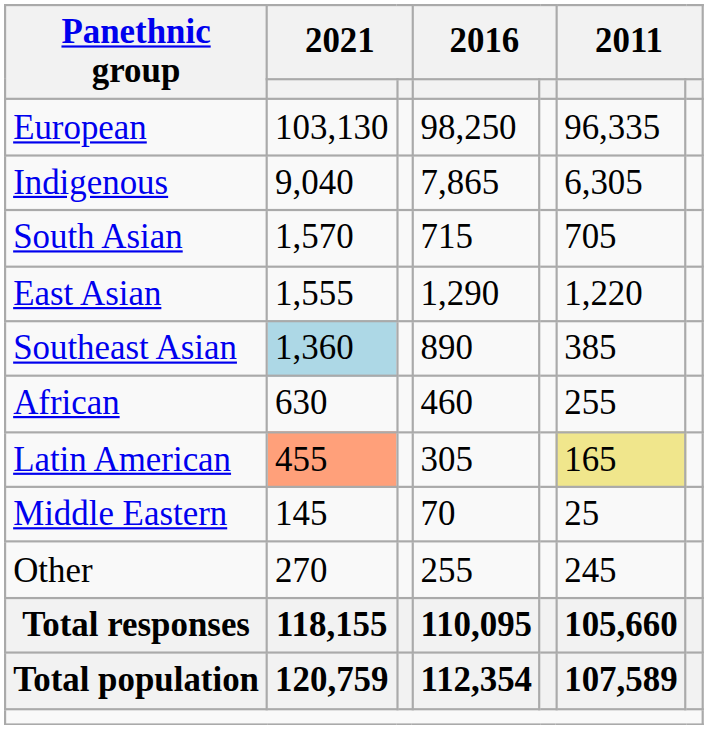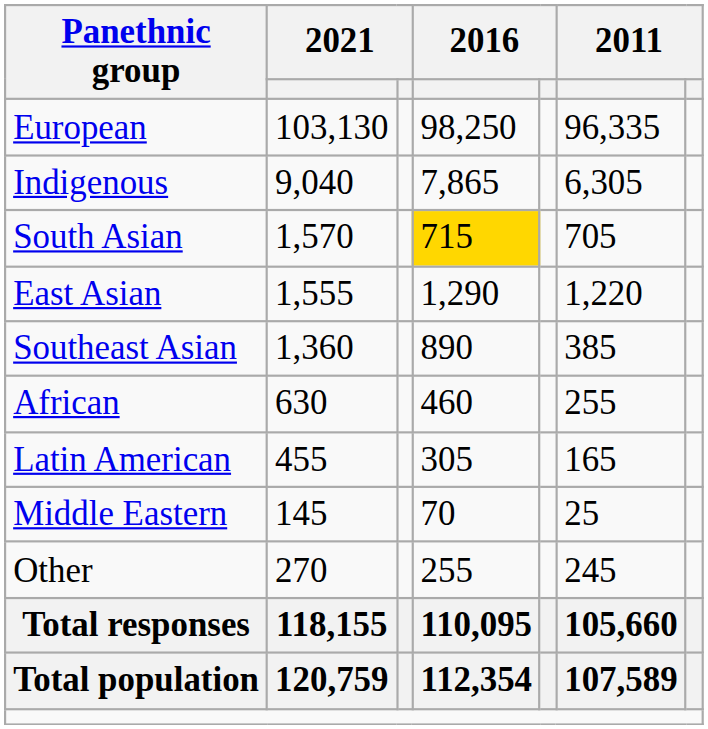South Asian | column 4: no background -> gold background
Southeast Asian | column 2: lightblue background -> no background
Latin American | column 2: lightsalmon background -> no background
Latin American | column 6: khaki background -> no background
